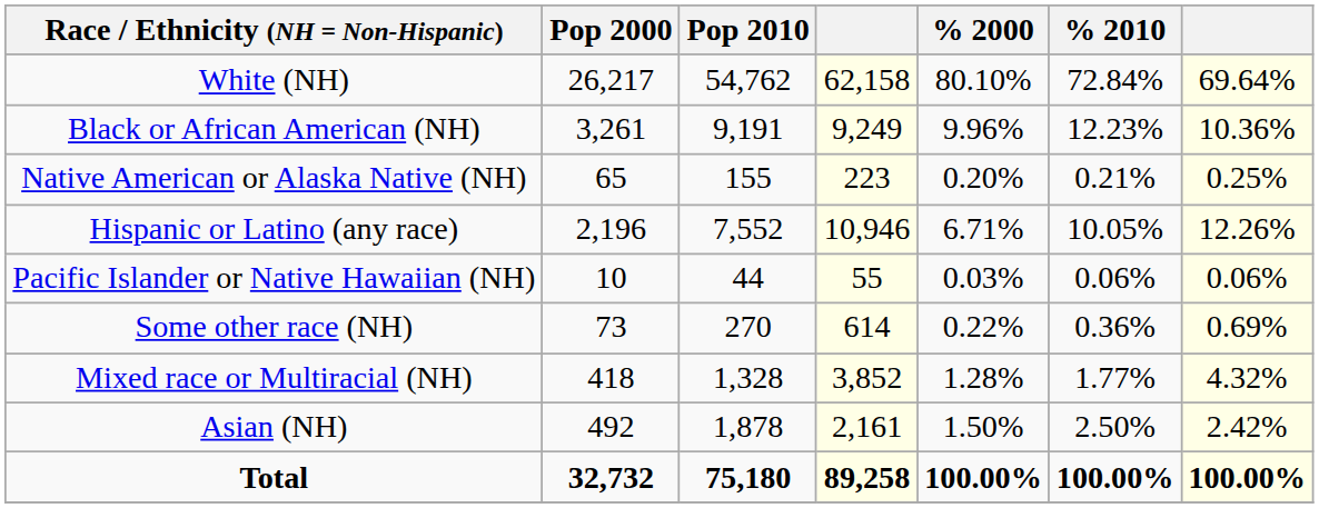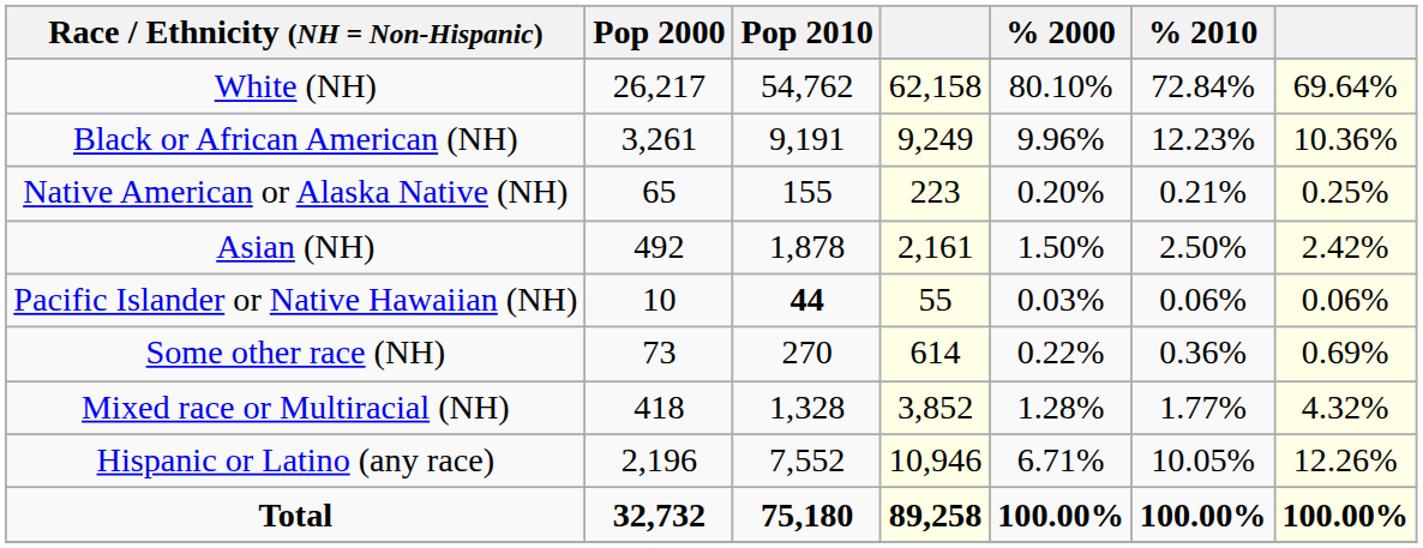rows swapped: Asian (NH) <-> Hispanic or Latino (any race)
Pacific Islander or Native Hawaiian (NH) | Pop 2010: normal -> bold
